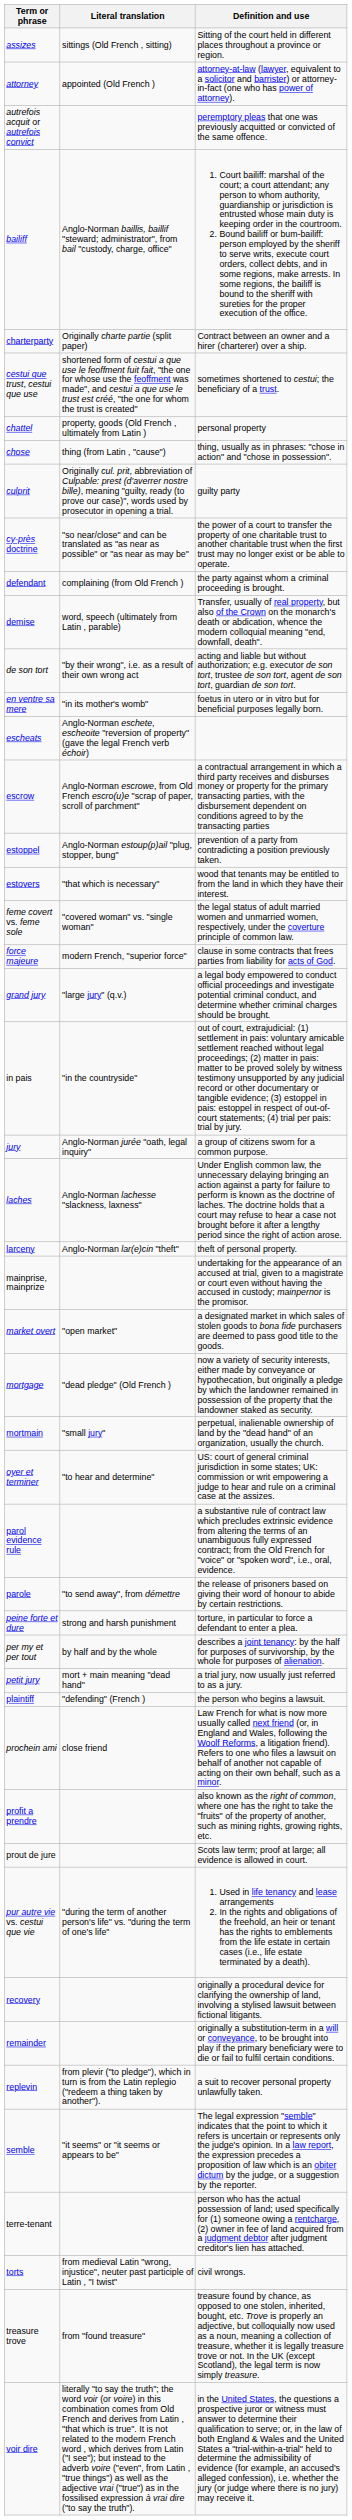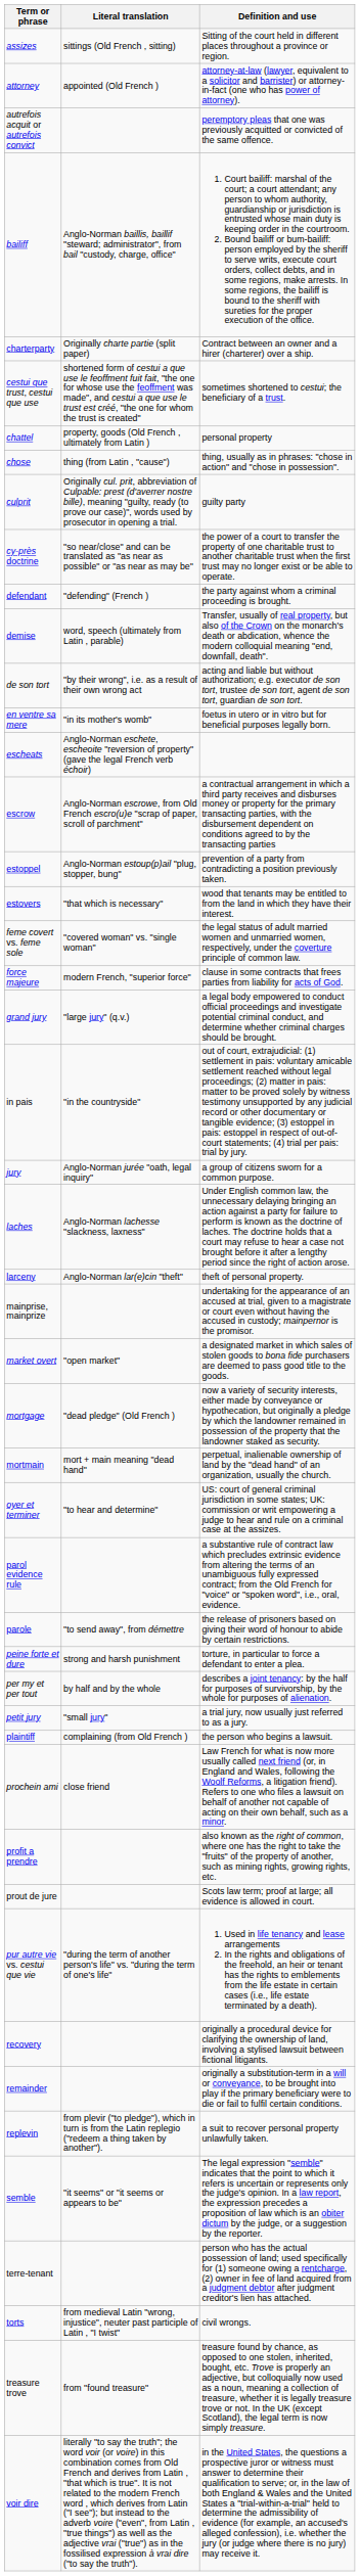defendant | Literal translation: complaining (from Old French ) -> "defending" (French )
mortmain | Literal translation: "small jury" -> mort + main meaning "dead hand"
petit jury | Literal translation: mort + main meaning "dead hand" -> "small jury"
plaintiff | Literal translation: "defending" (French ) -> complaining (from Old French )
